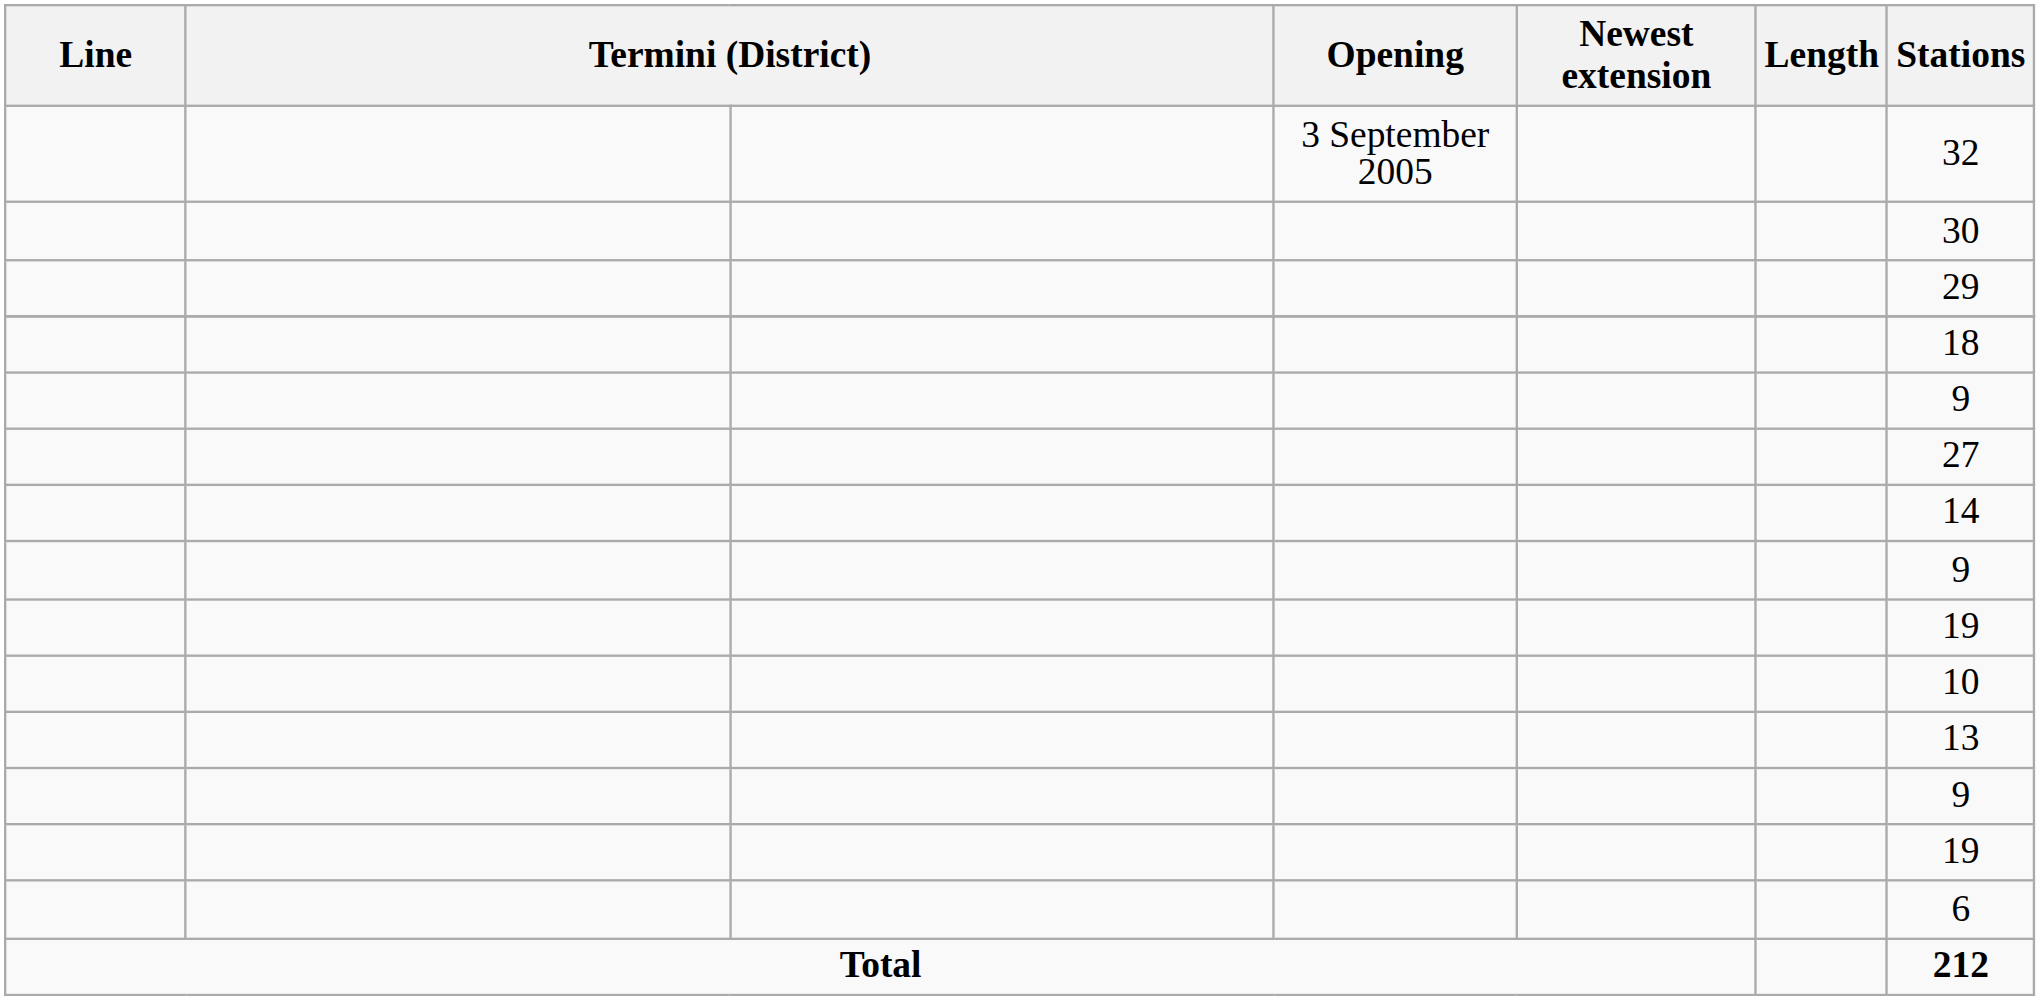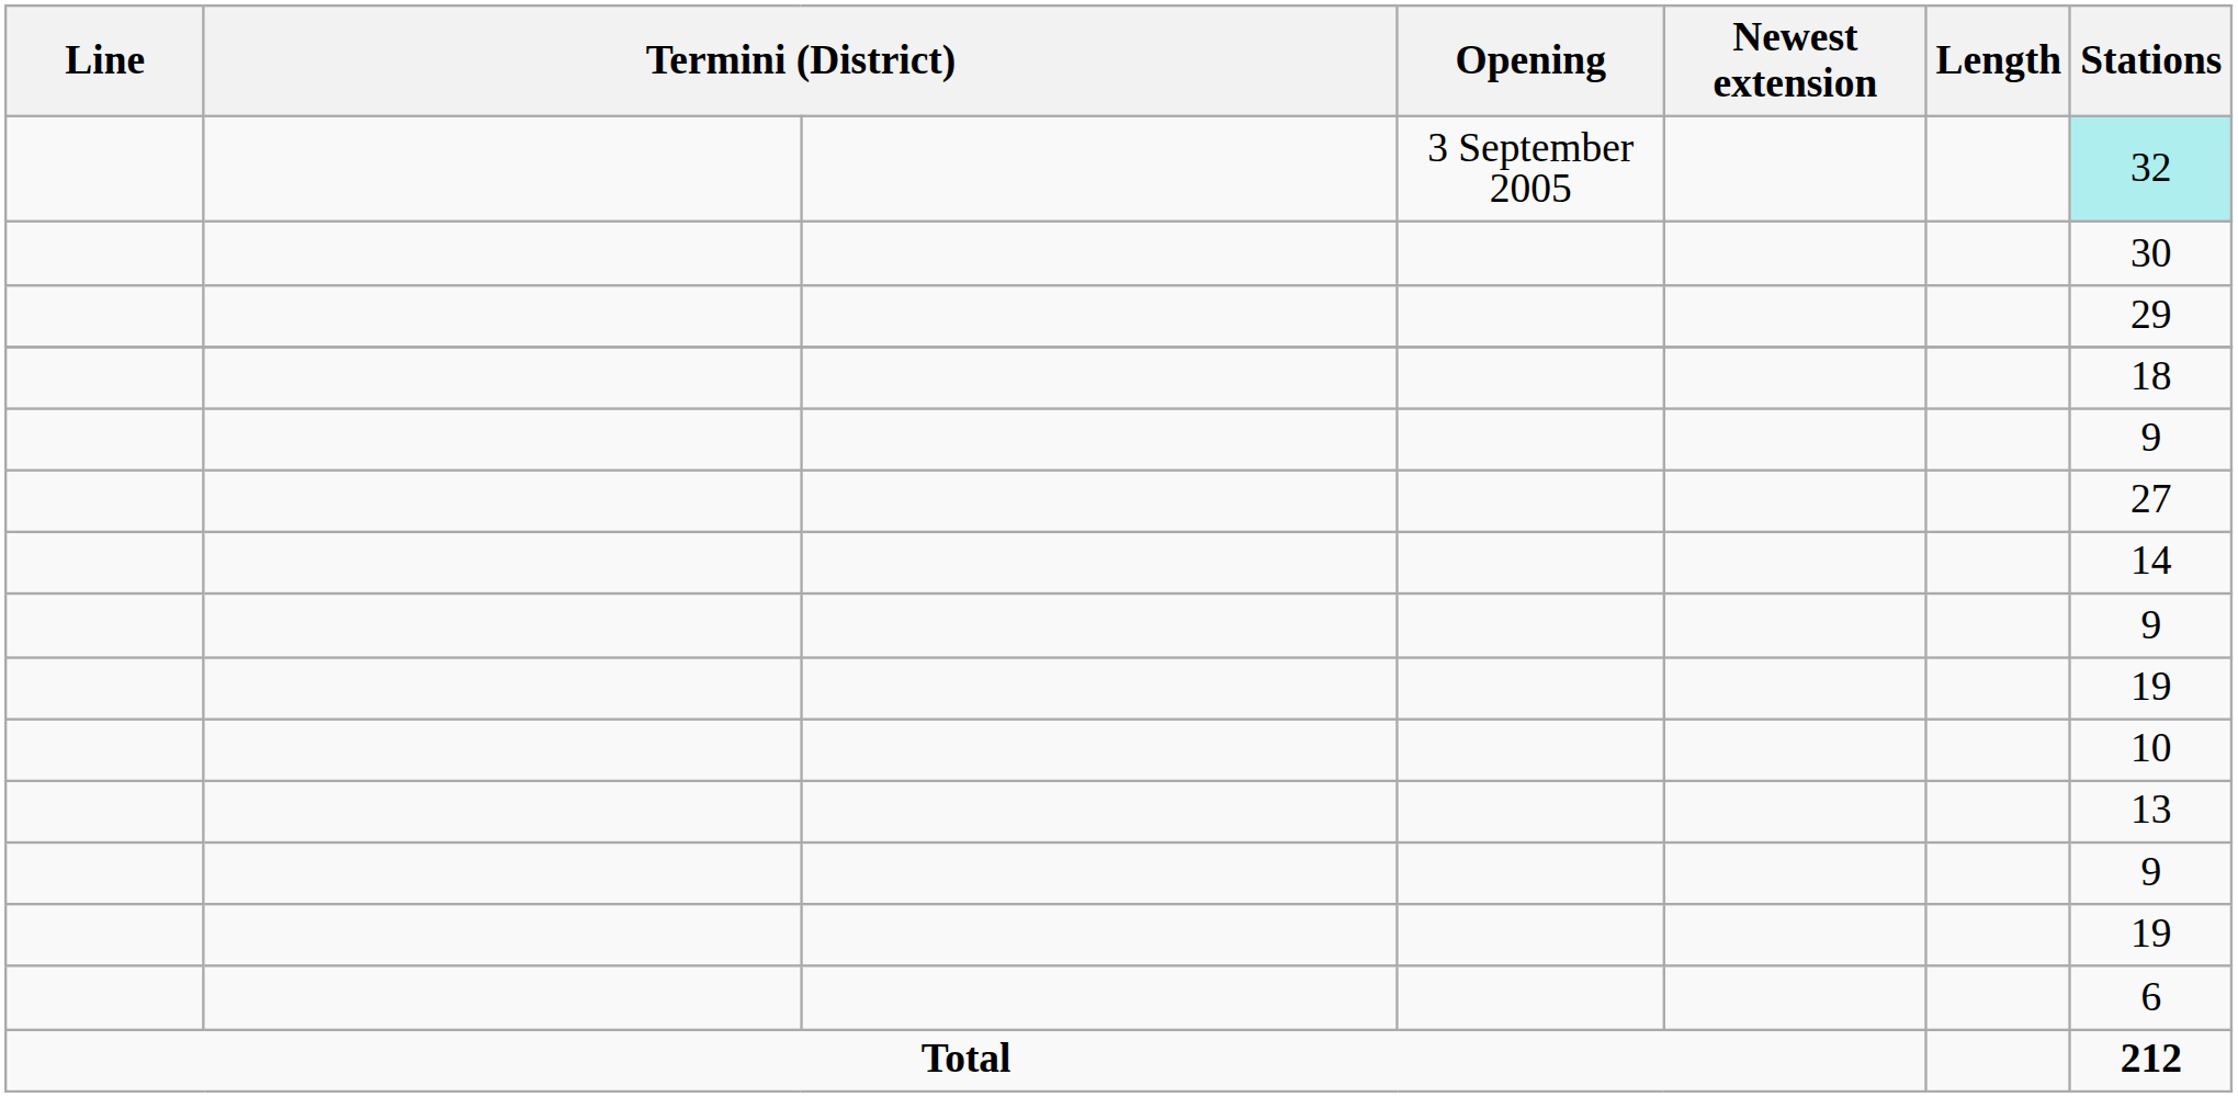3 September 2005 | Stations: no background -> paleturquoise background
